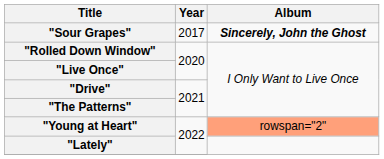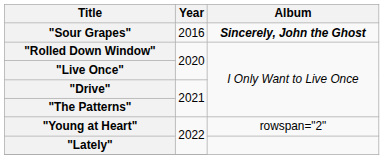"Sour Grapes" | Year: 2017 -> 2016
"Young at Heart" | Album: lightsalmon background -> no background
